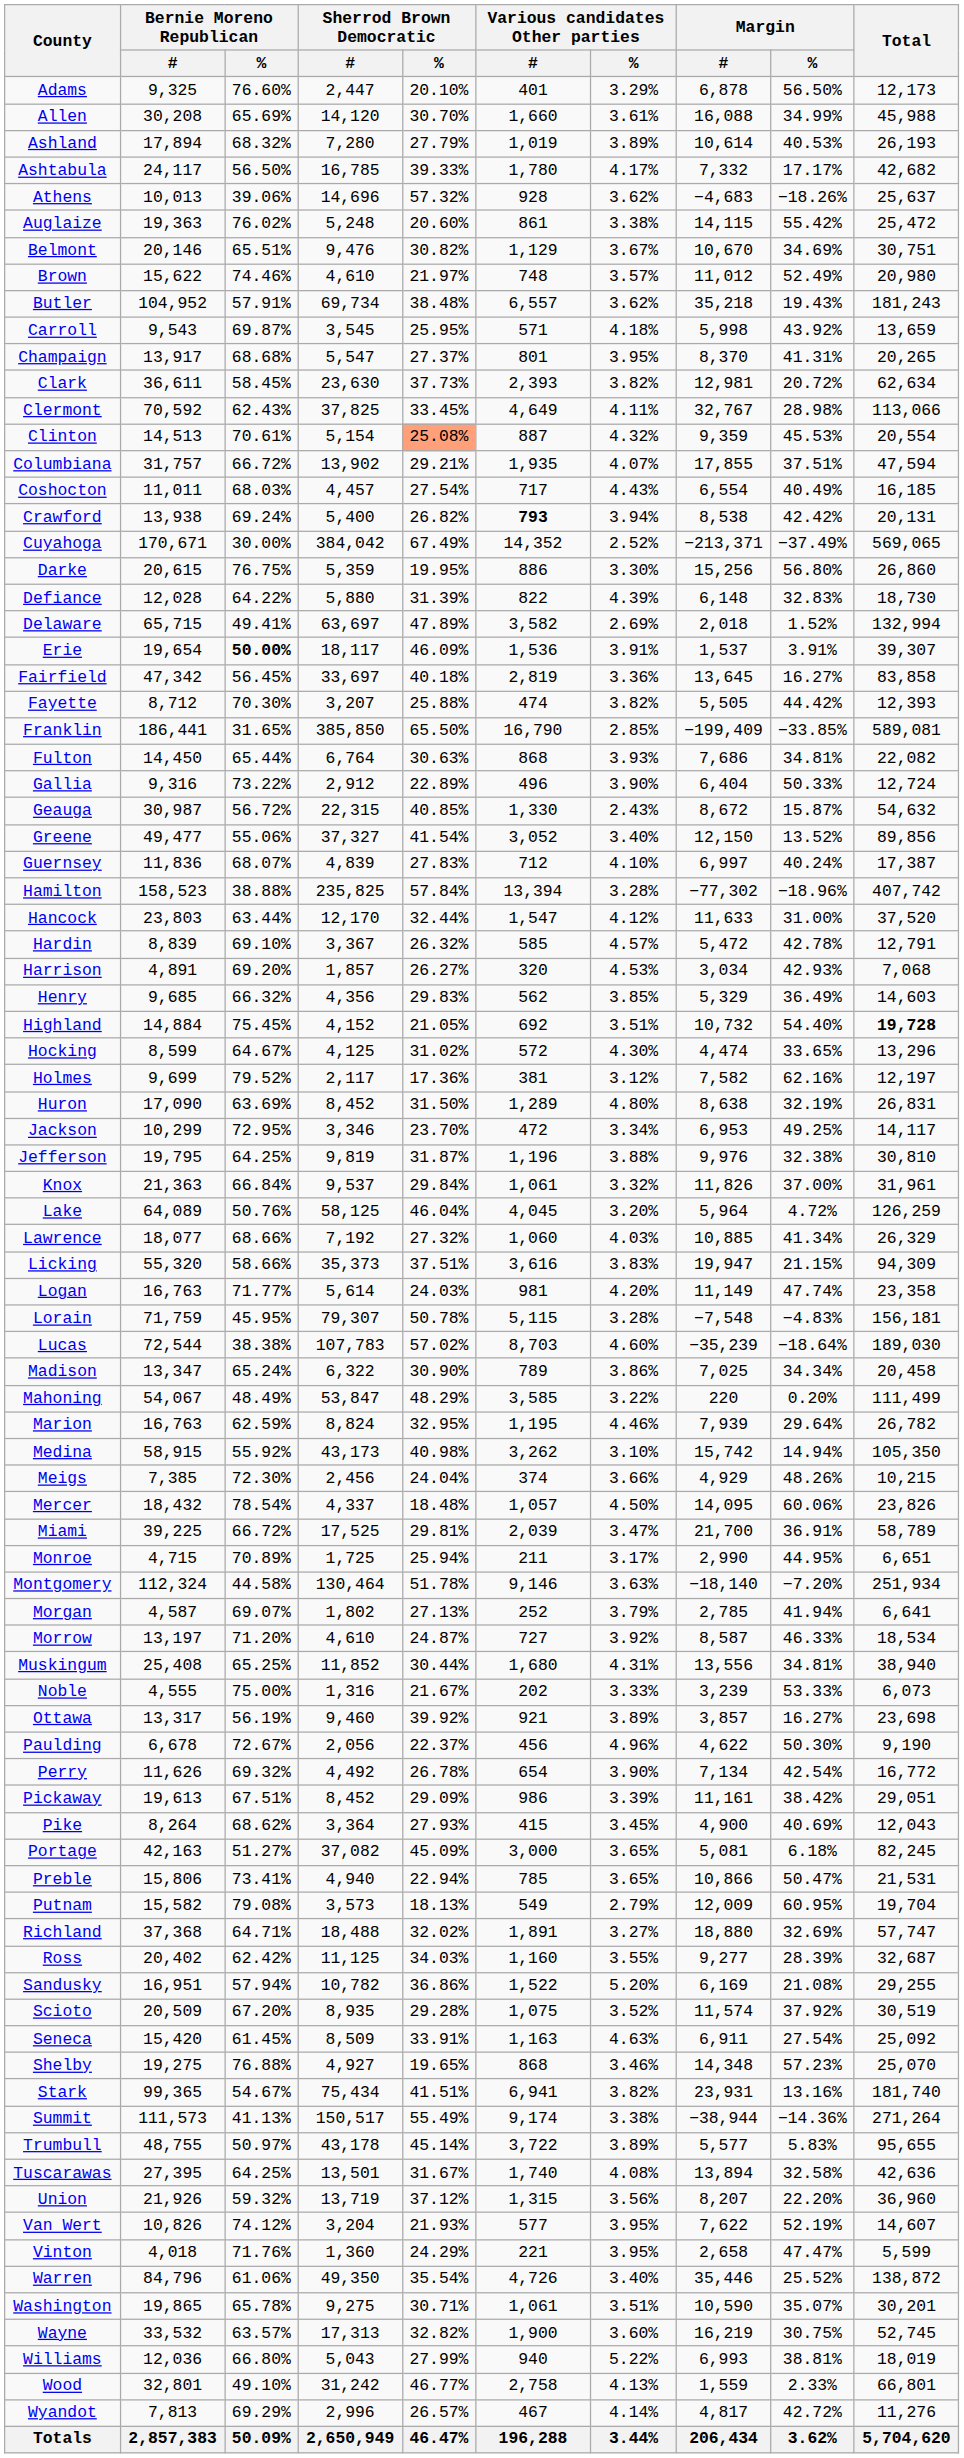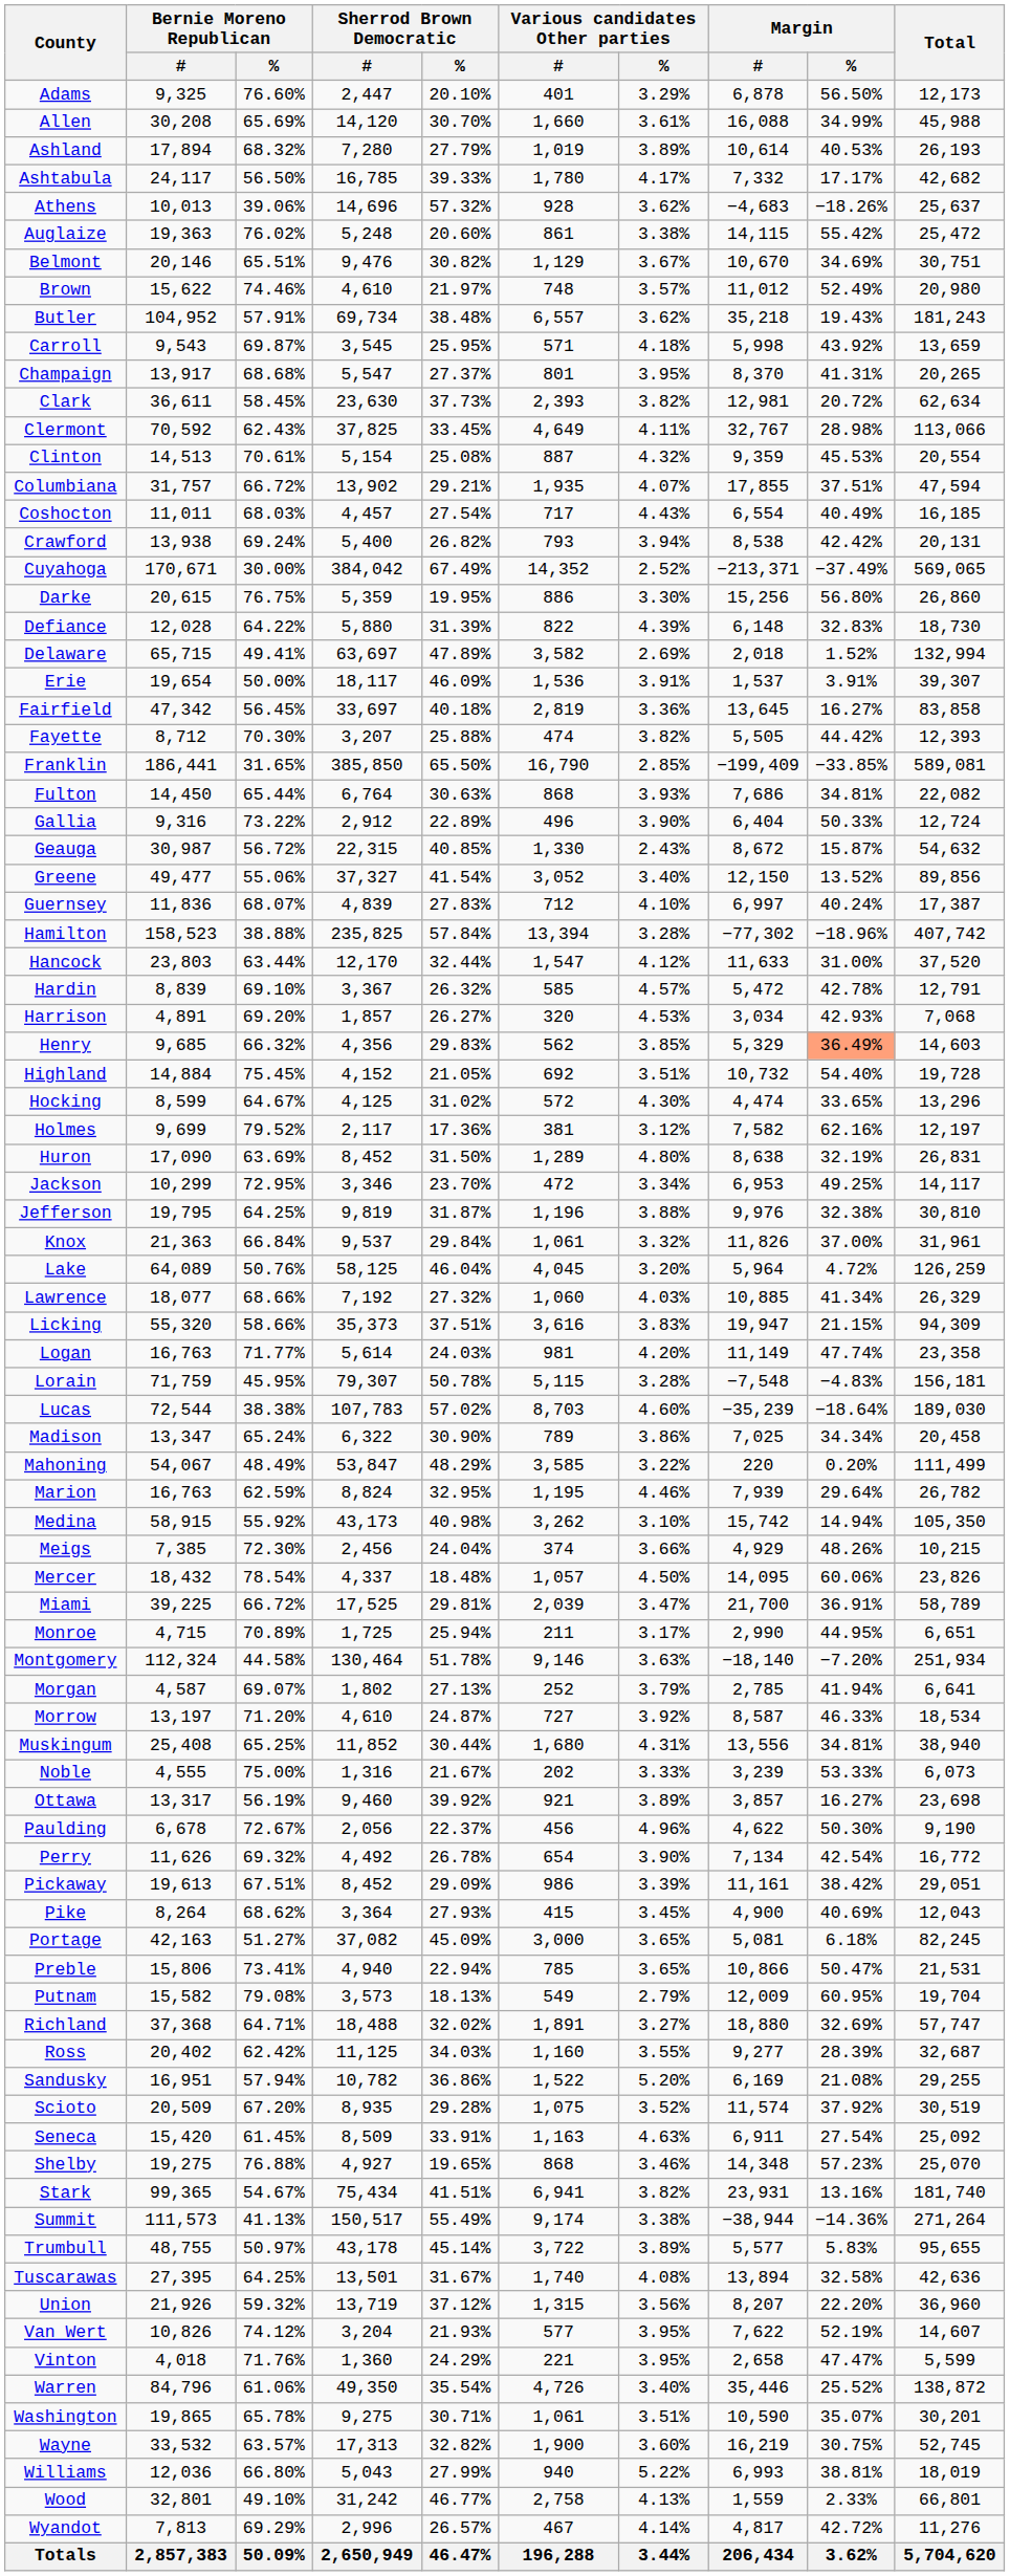Clinton | Sherrod Brown Democratic / %: lightsalmon background -> no background
Crawford | Various candidates Other parties / #: bold -> normal
Erie | Bernie Moreno Republican / %: bold -> normal
Henry | Margin / %: no background -> lightsalmon background
Highland | Total: bold -> normal
